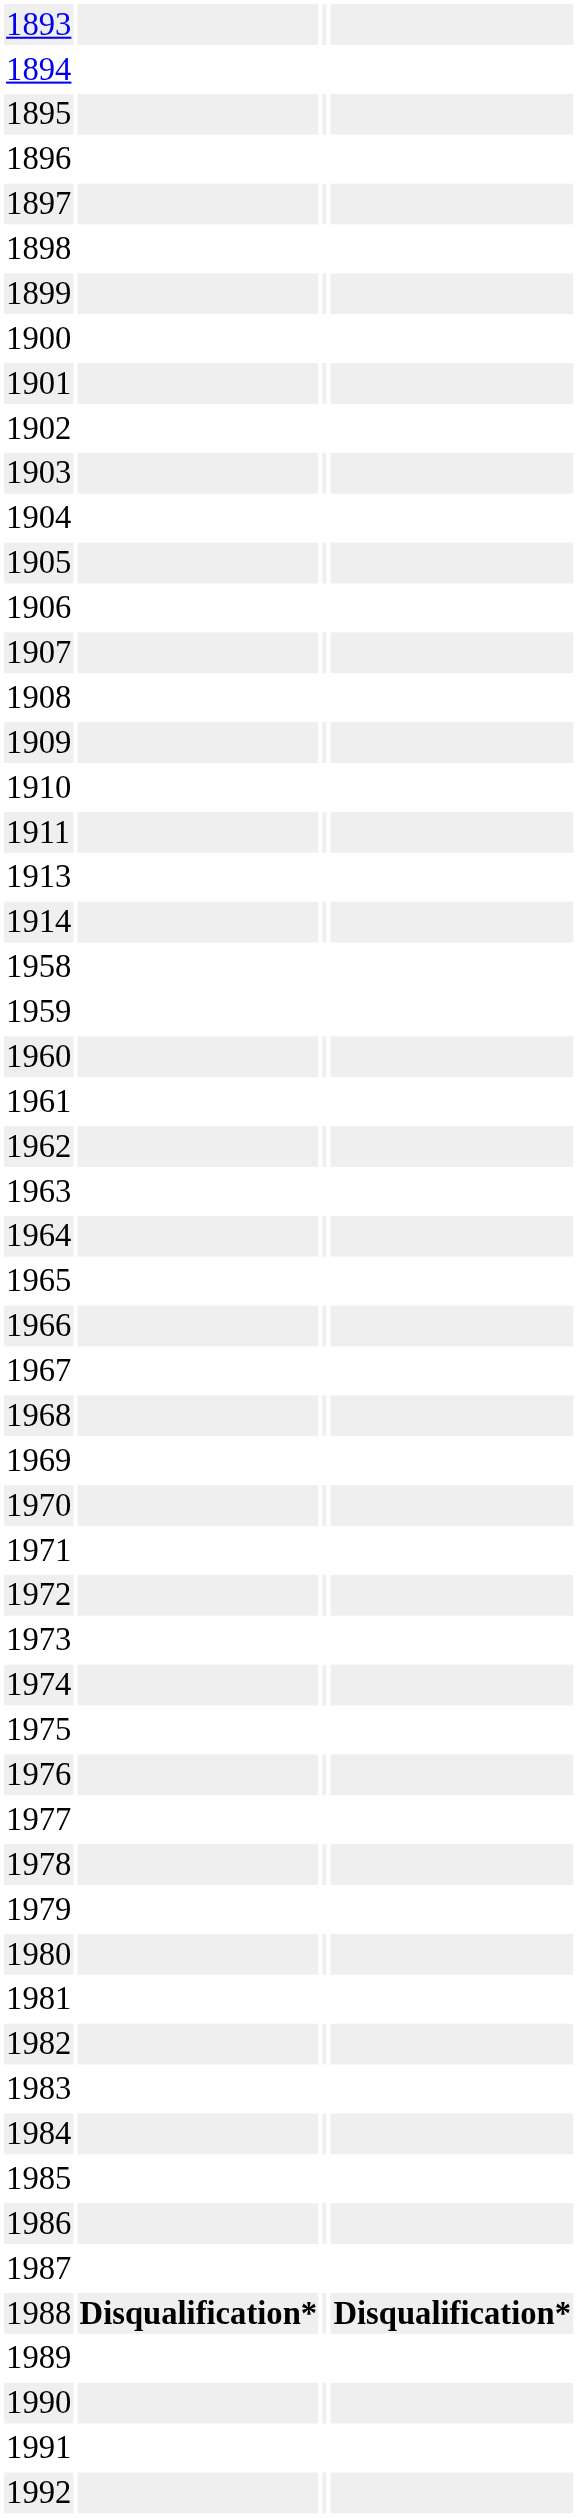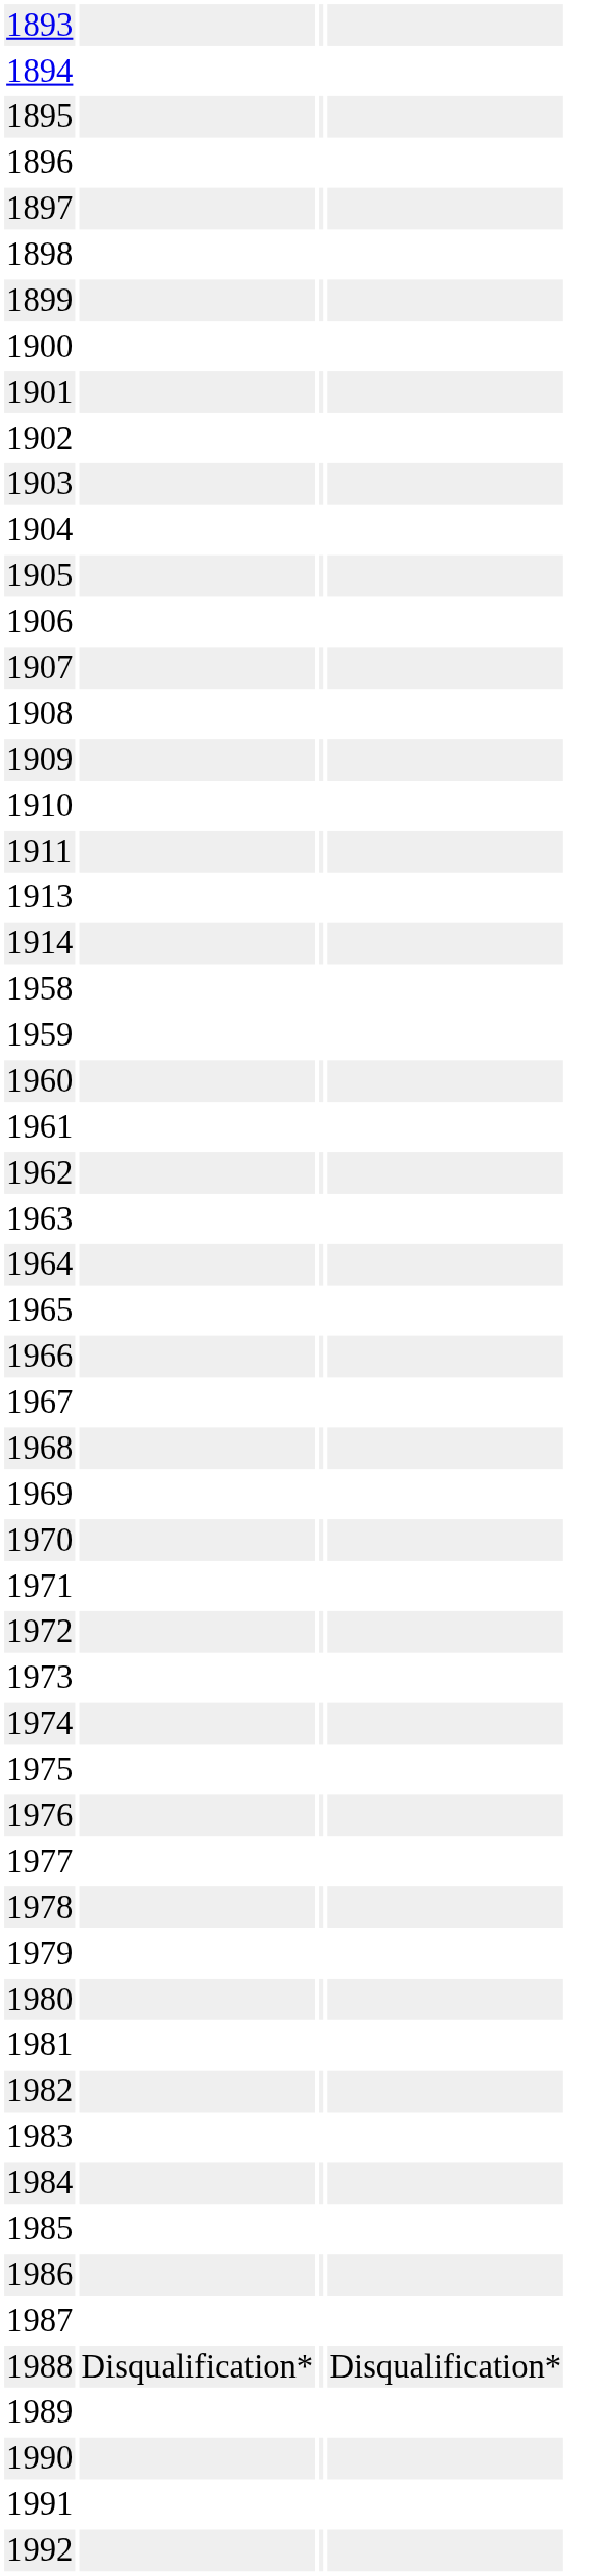1988 | column 2: bold -> normal
1988 | column 3: bold -> normal
